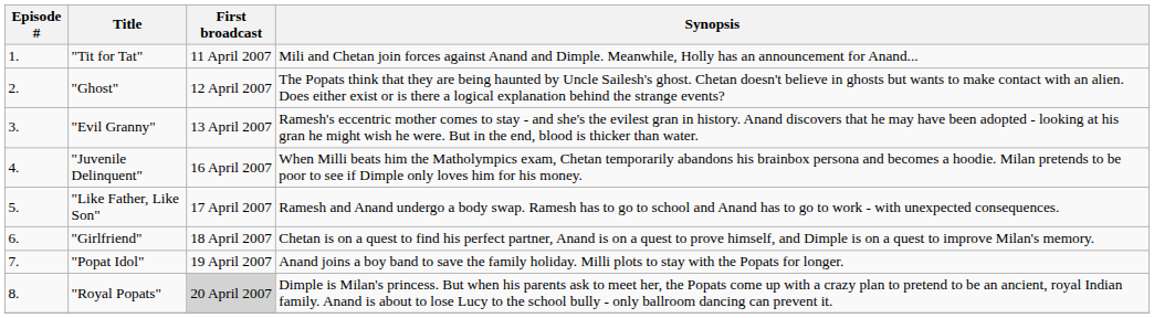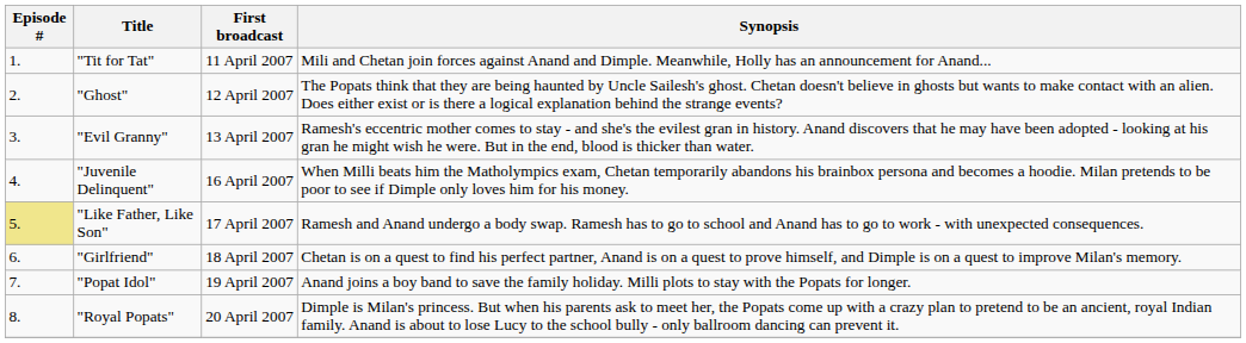"Like Father, Like Son" | Episode #: no background -> khaki background
"Royal Popats" | First broadcast: lightgrey background -> no background
